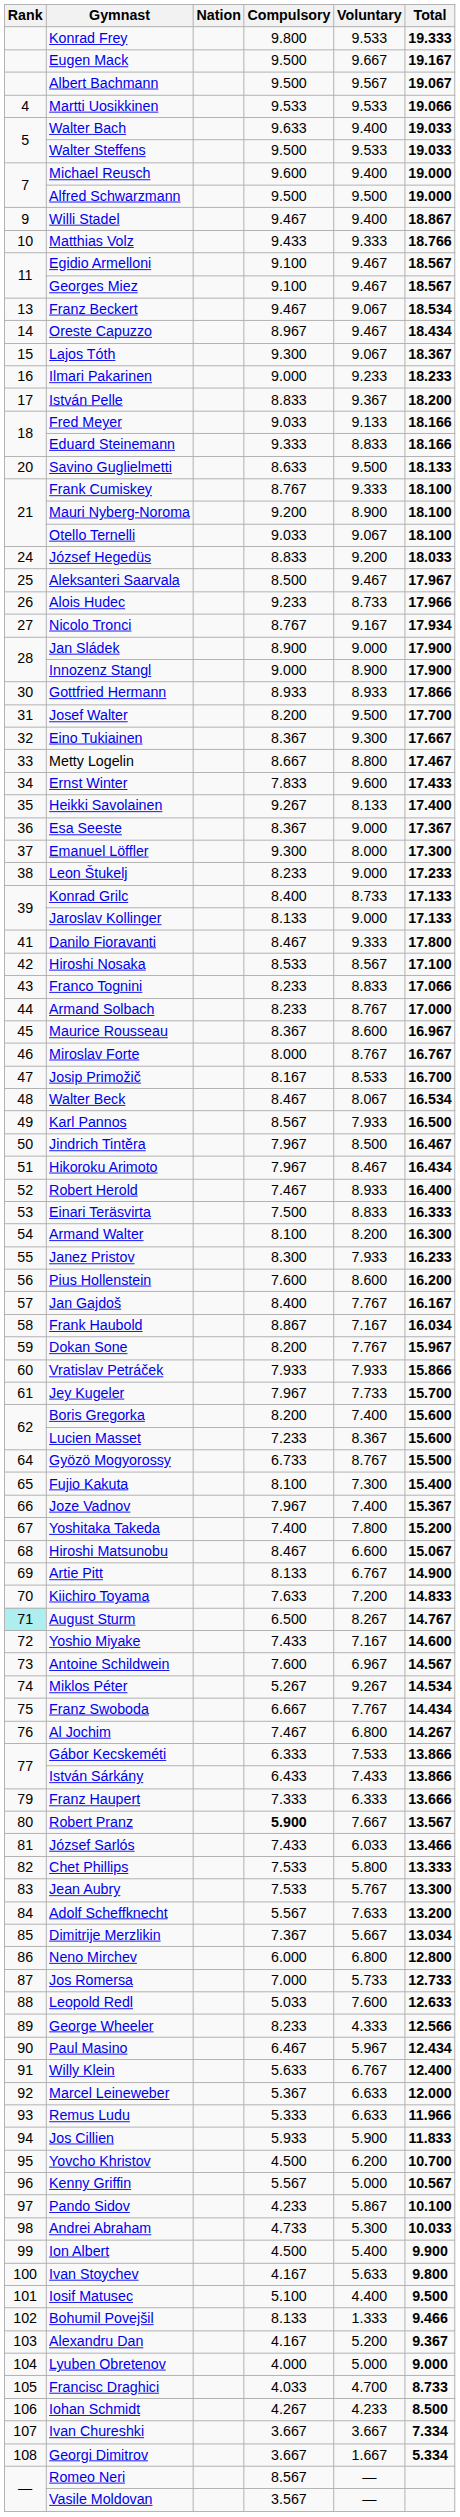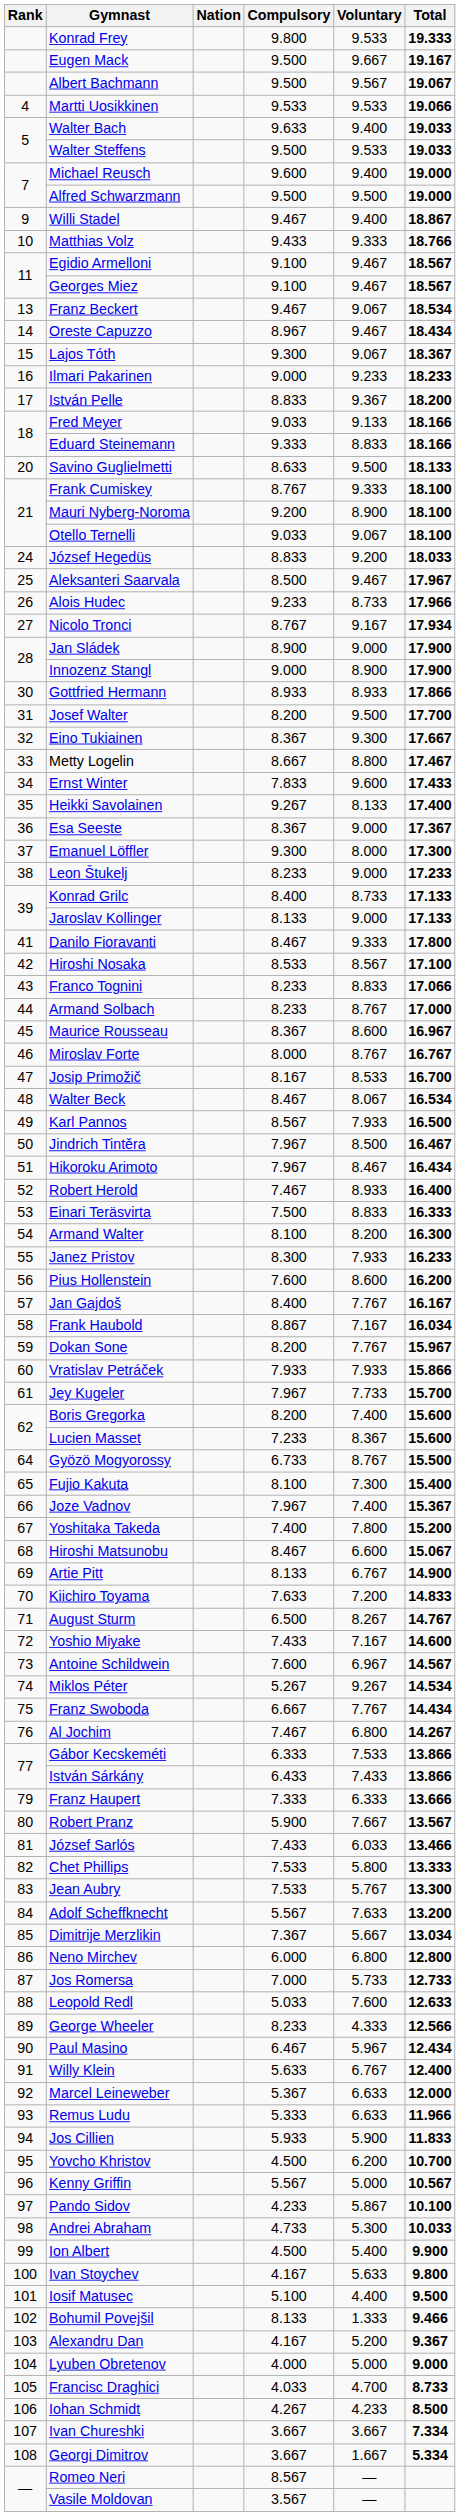August Sturm | Rank: paleturquoise background -> no background
Robert Pranz | Compulsory: bold -> normal
